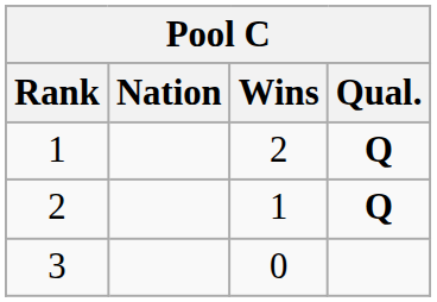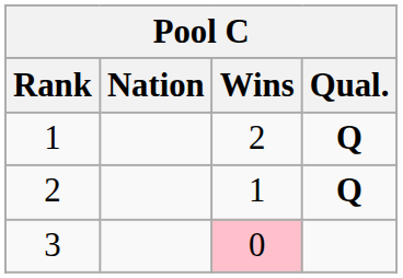3 | Wins: no background -> pink background
